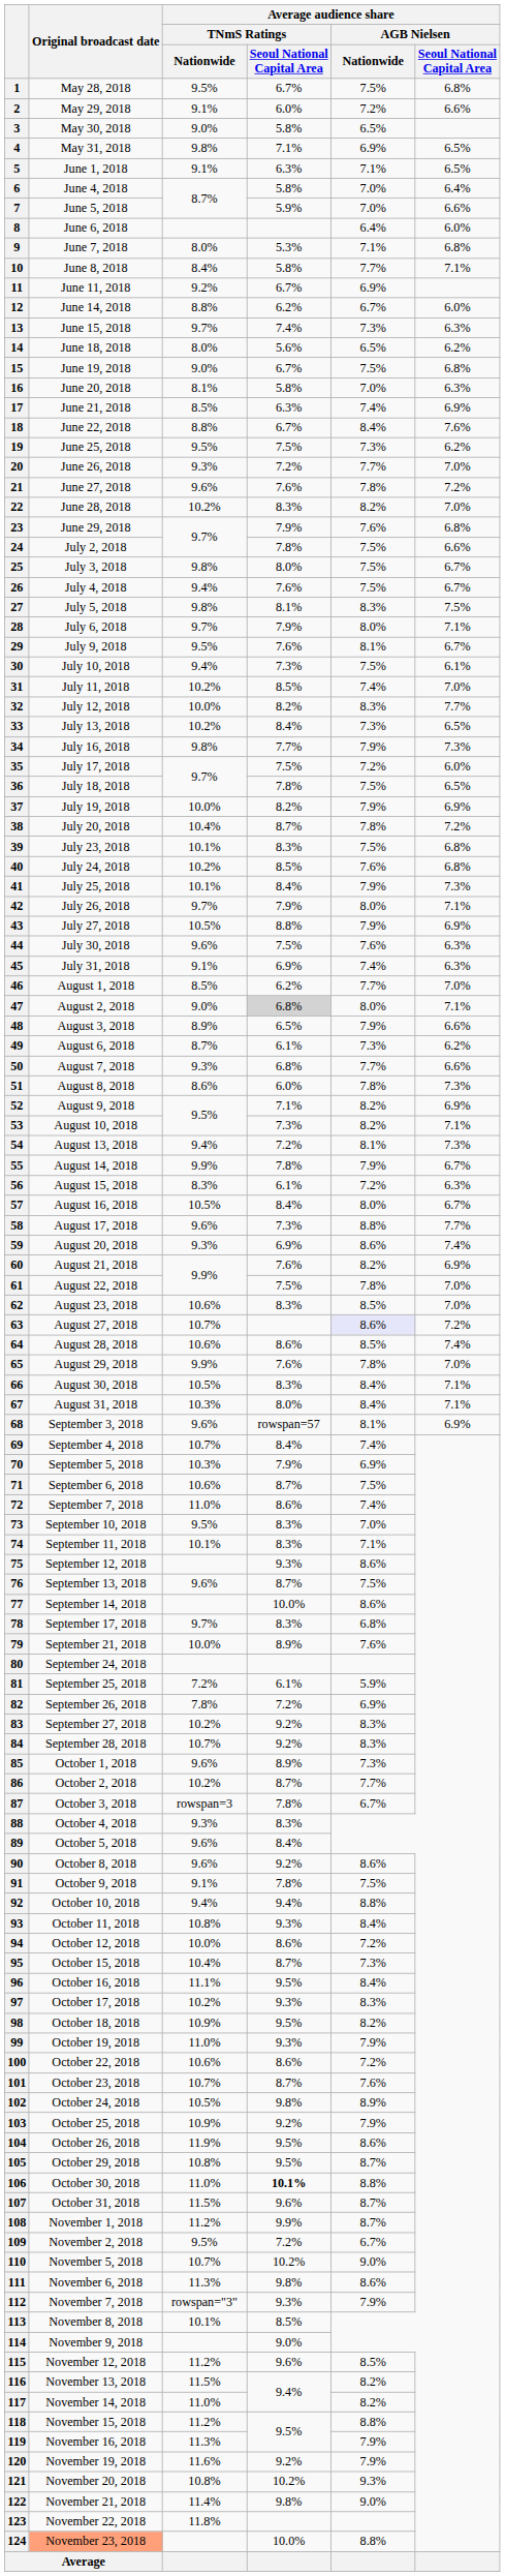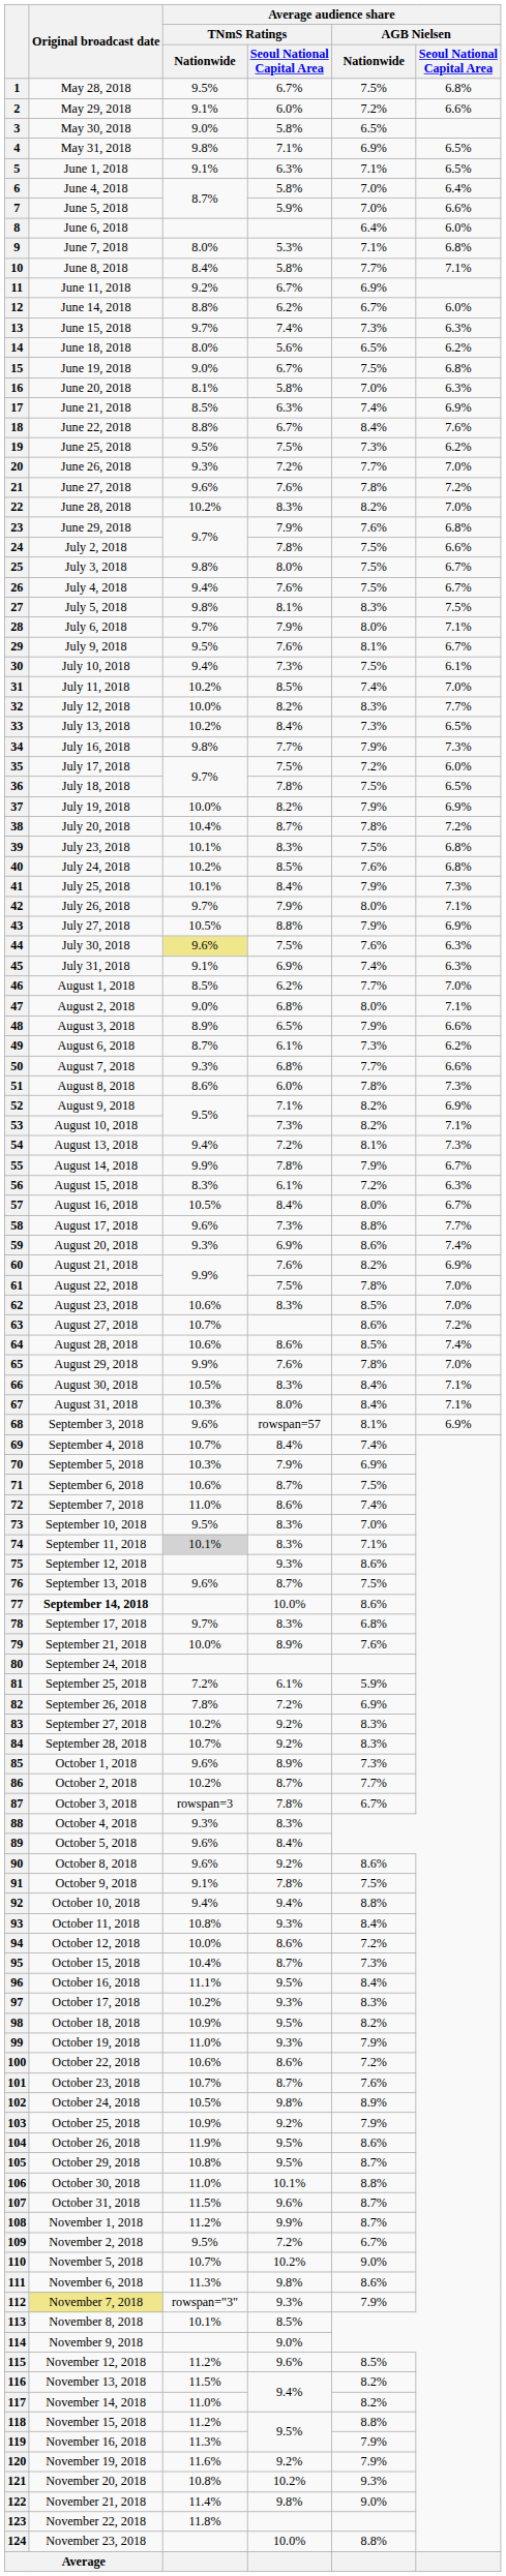44 | Average audience share / TNmS Ratings / Nationwide: no background -> khaki background
47 | column 4: lightgrey background -> no background
63 | Average audience share / AGB Nielsen / Nationwide: lavender background -> no background
74 | Average audience share / TNmS Ratings / Nationwide: no background -> lightgrey background
77 | Original broadcast date: normal -> bold
106 | column 4: bold -> normal
112 | Original broadcast date: no background -> khaki background
124 | Original broadcast date: lightsalmon background -> no background
